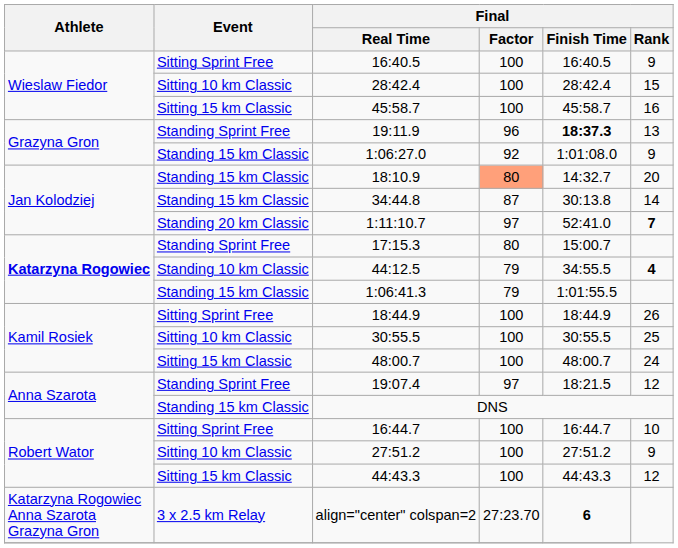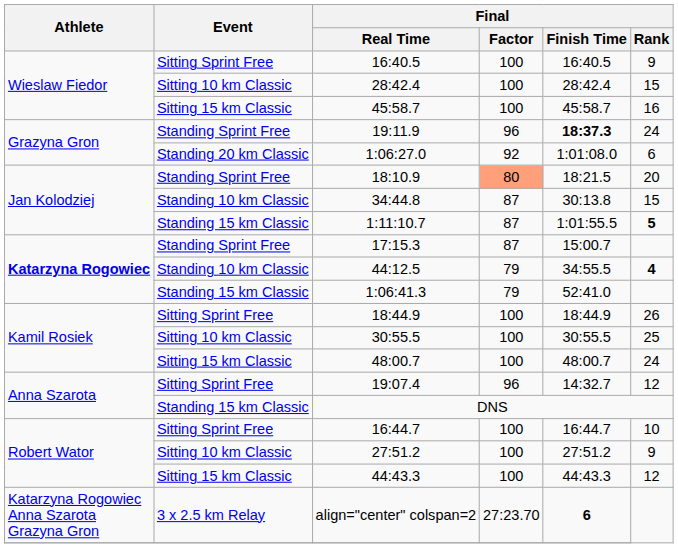19:11.9 | Final / Rank: 13 -> 24
1:06:27.0 | Event: Standing 15 km Classic -> Standing 20 km Classic
1:06:27.0 | Final / Rank: 9 -> 6
18:10.9 | Event: Standing 15 km Classic -> Standing Sprint Free
18:10.9 | Final / Finish Time: 14:32.7 -> 18:21.5
34:44.8 | Event: Standing 15 km Classic -> Standing 10 km Classic
34:44.8 | Final / Rank: 14 -> 15
1:11:10.7 | Event: Standing 20 km Classic -> Standing 15 km Classic
1:11:10.7 | Final / Factor: 97 -> 87
1:11:10.7 | Final / Finish Time: 52:41.0 -> 1:01:55.5
1:11:10.7 | Final / Rank: 7 -> 5
17:15.3 | Final / Factor: 80 -> 87
1:06:41.3 | Final / Finish Time: 1:01:55.5 -> 52:41.0
19:07.4 | Event: Standing Sprint Free -> Sitting Sprint Free
19:07.4 | Final / Factor: 97 -> 96
19:07.4 | Final / Finish Time: 18:21.5 -> 14:32.7
